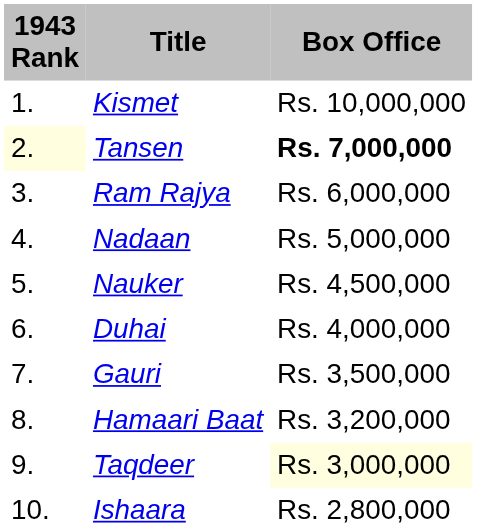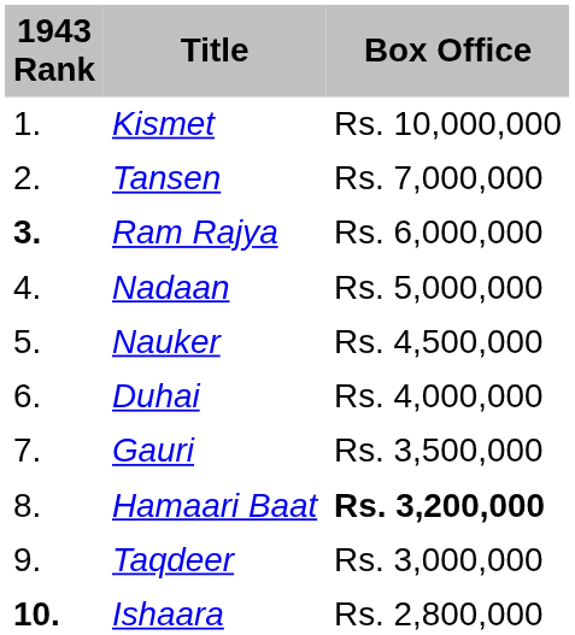Tansen | column 1: lightyellow background -> no background
Tansen | column 3: bold -> normal
Ram Rajya | column 1: normal -> bold
Hamaari Baat | column 3: normal -> bold
Taqdeer | column 3: lightyellow background -> no background
Ishaara | column 1: normal -> bold
